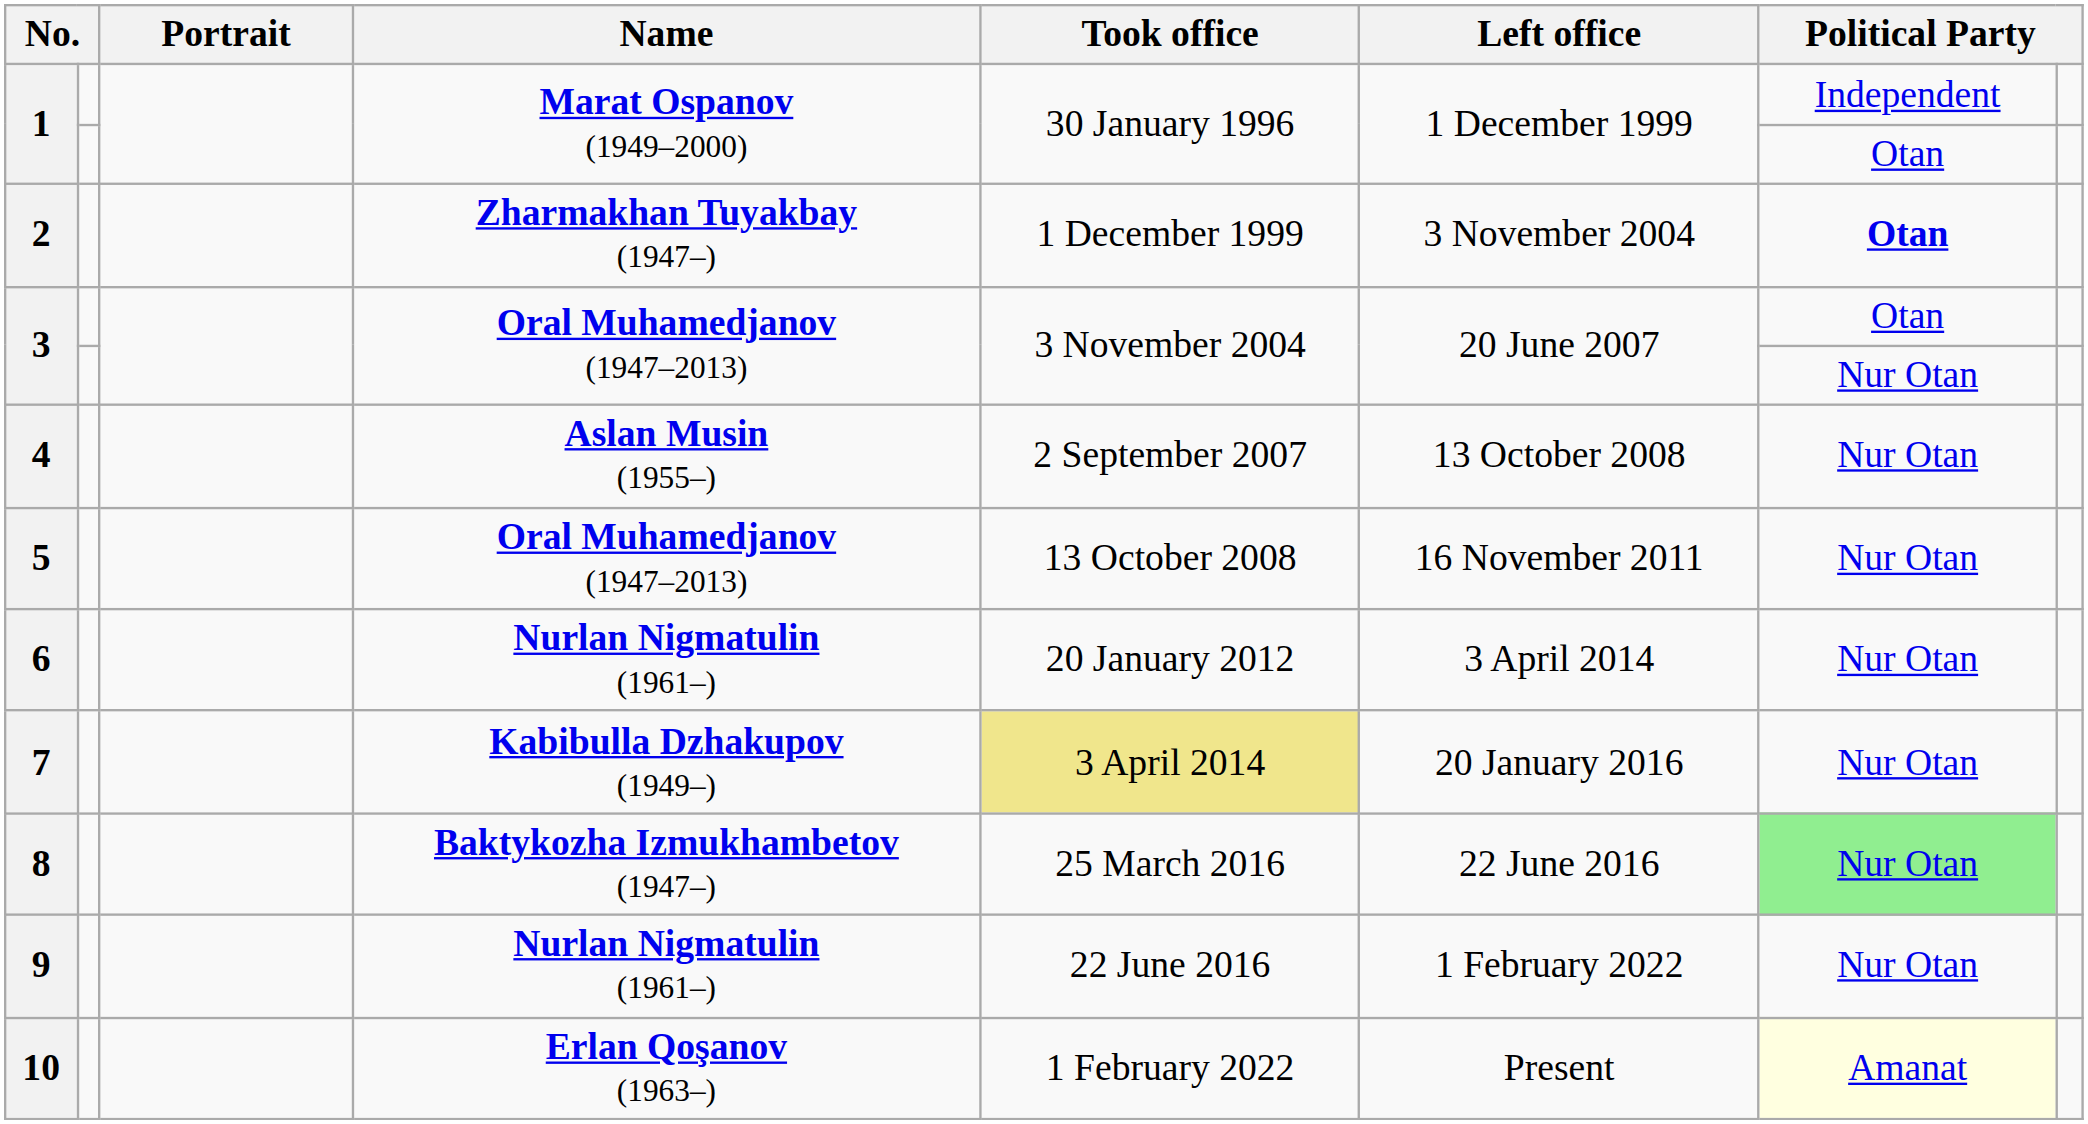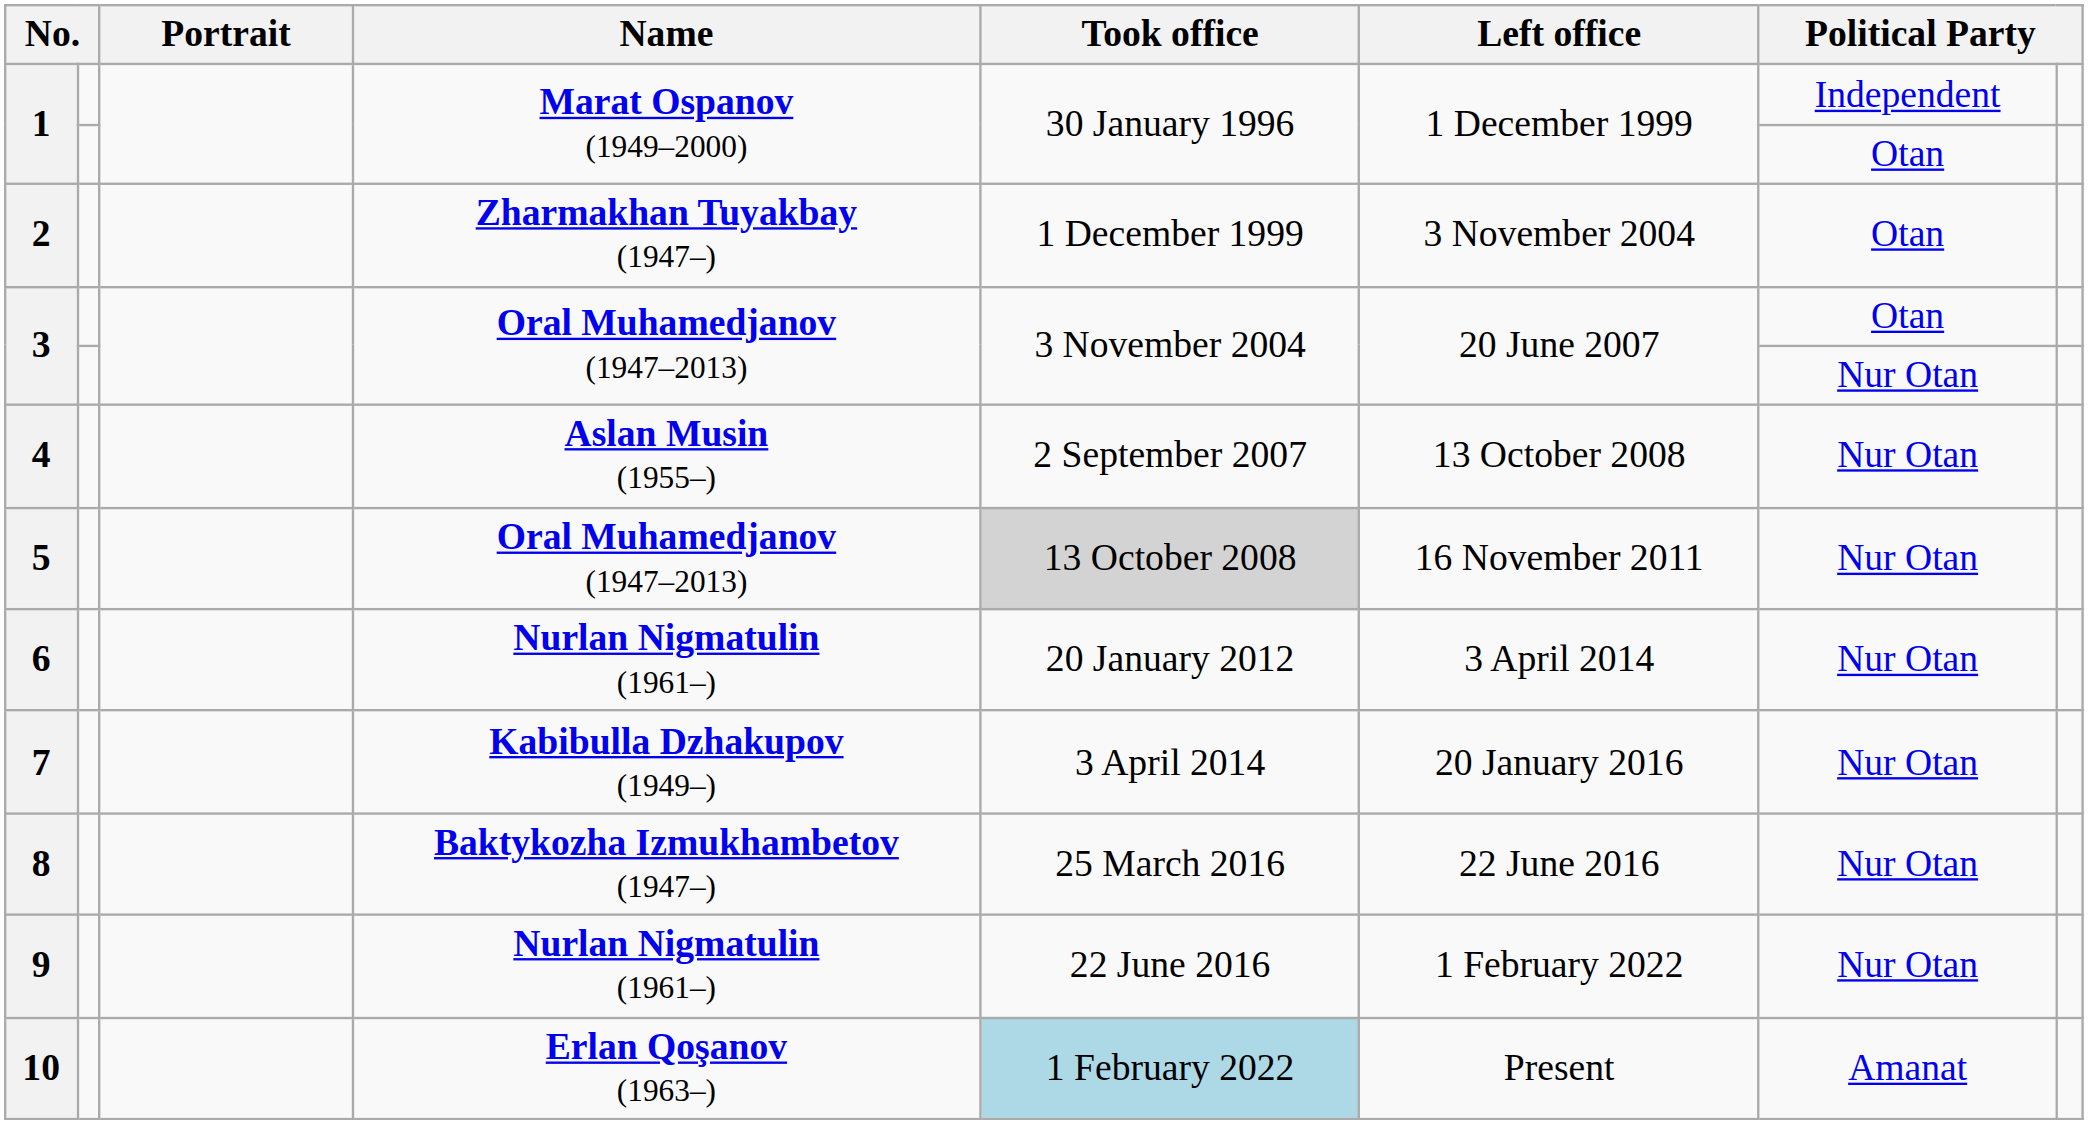2 | column 7: bold -> normal
5 | Took office: no background -> lightgrey background
7 | Took office: khaki background -> no background
8 | column 7: lightgreen background -> no background
10 | Took office: no background -> lightblue background
10 | column 7: lightyellow background -> no background
